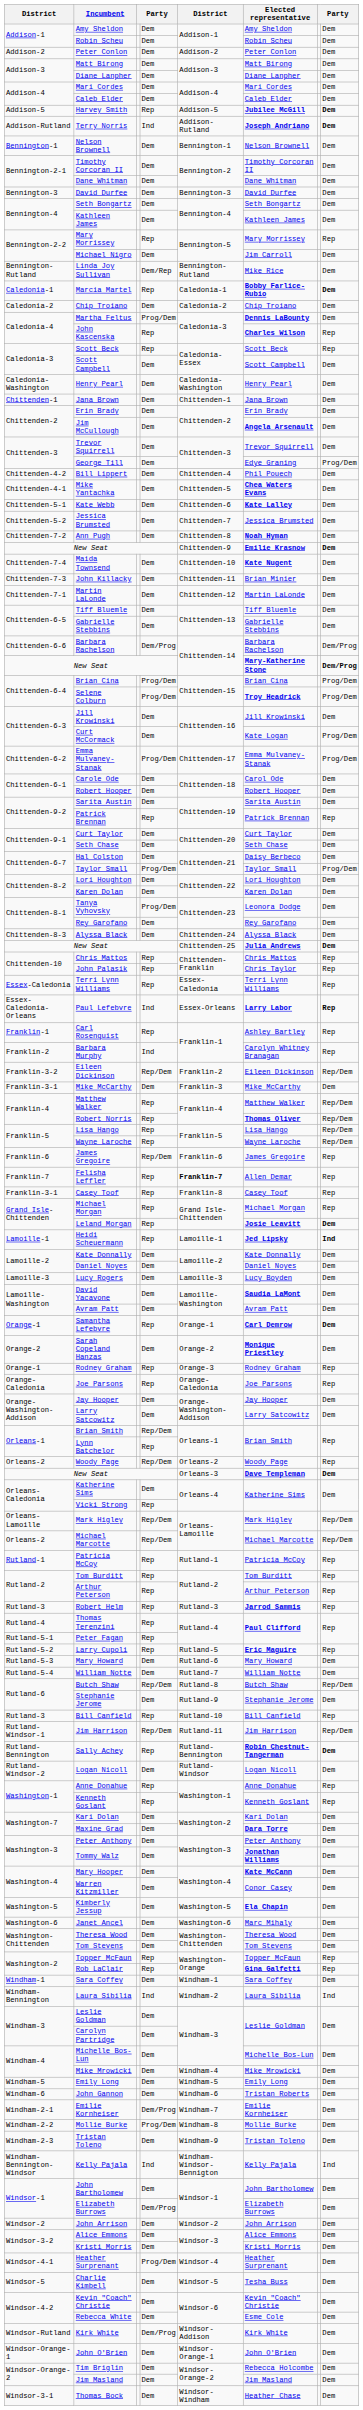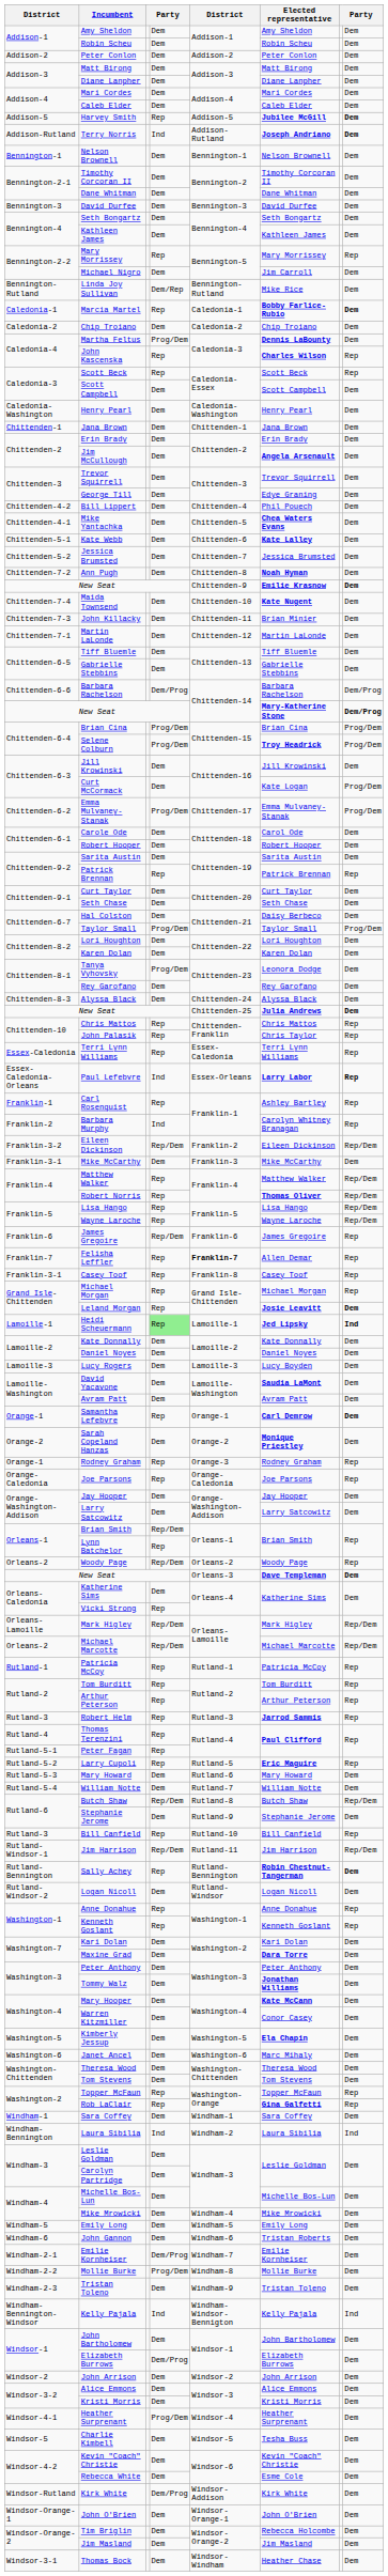George Till | column 8: Prog/Dem -> Dem
Heidi Scheuermann | column 4: no background -> lightgreen background
